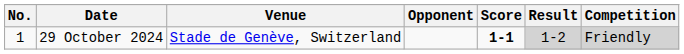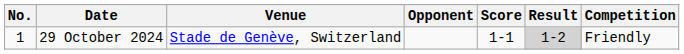29 October 2024 | Score: bold -> normal
29 October 2024 | Competition: lightgrey background -> no background
